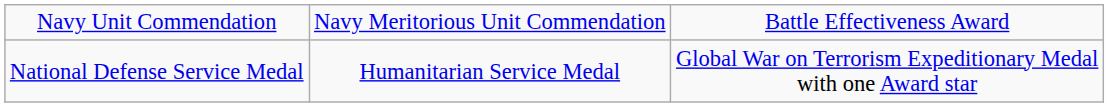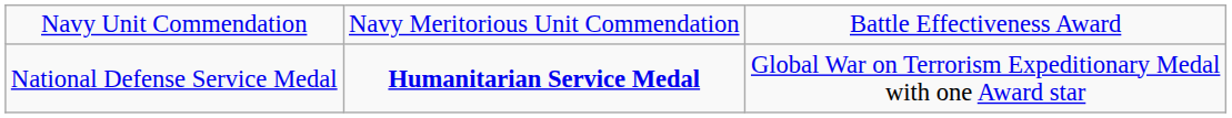National Defense Service Medal | column 2: normal -> bold
